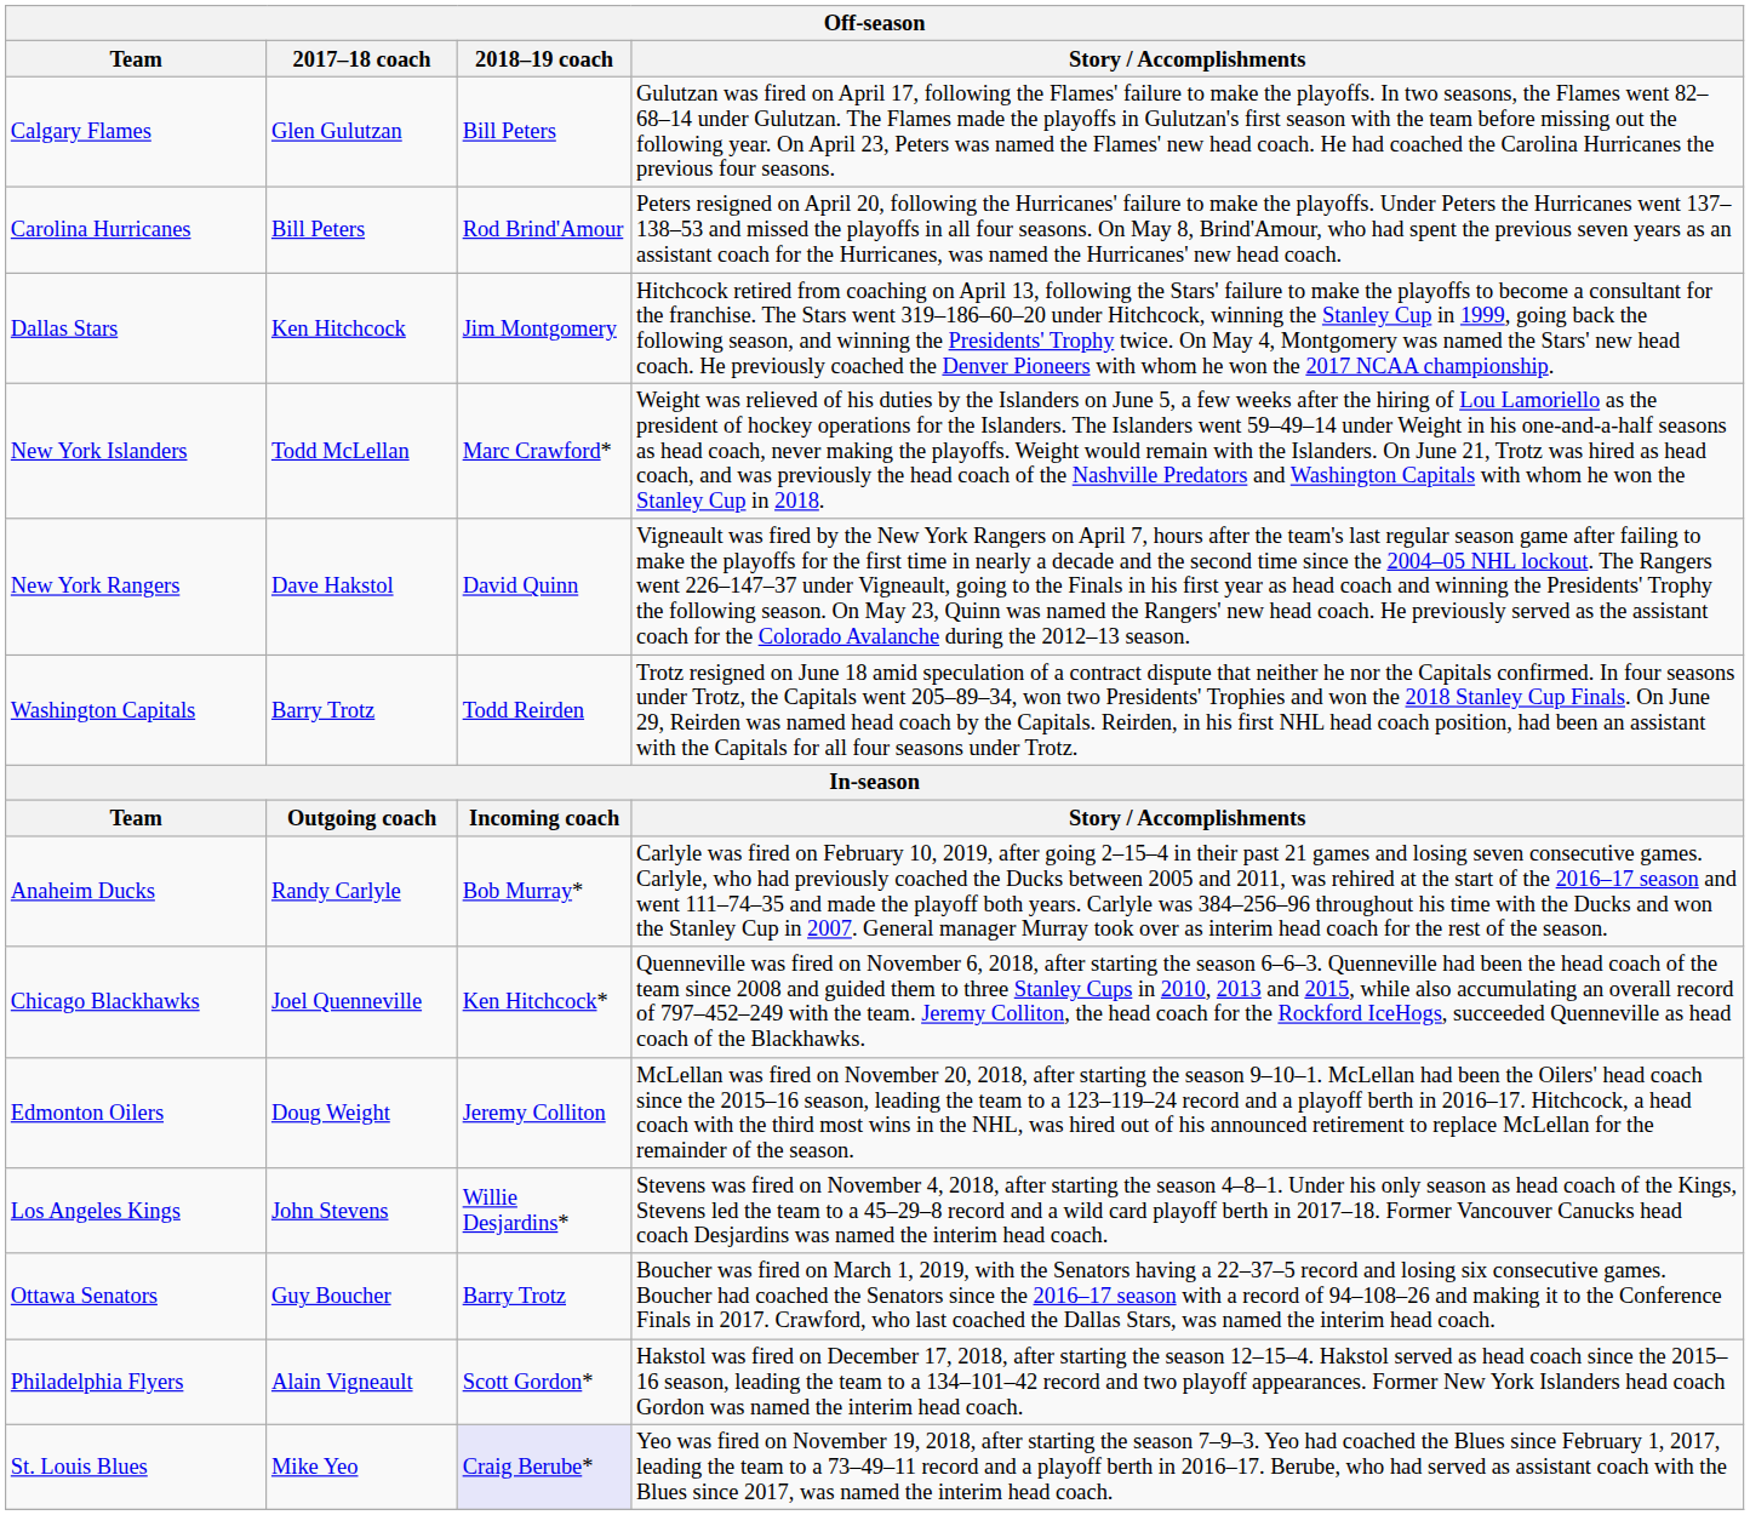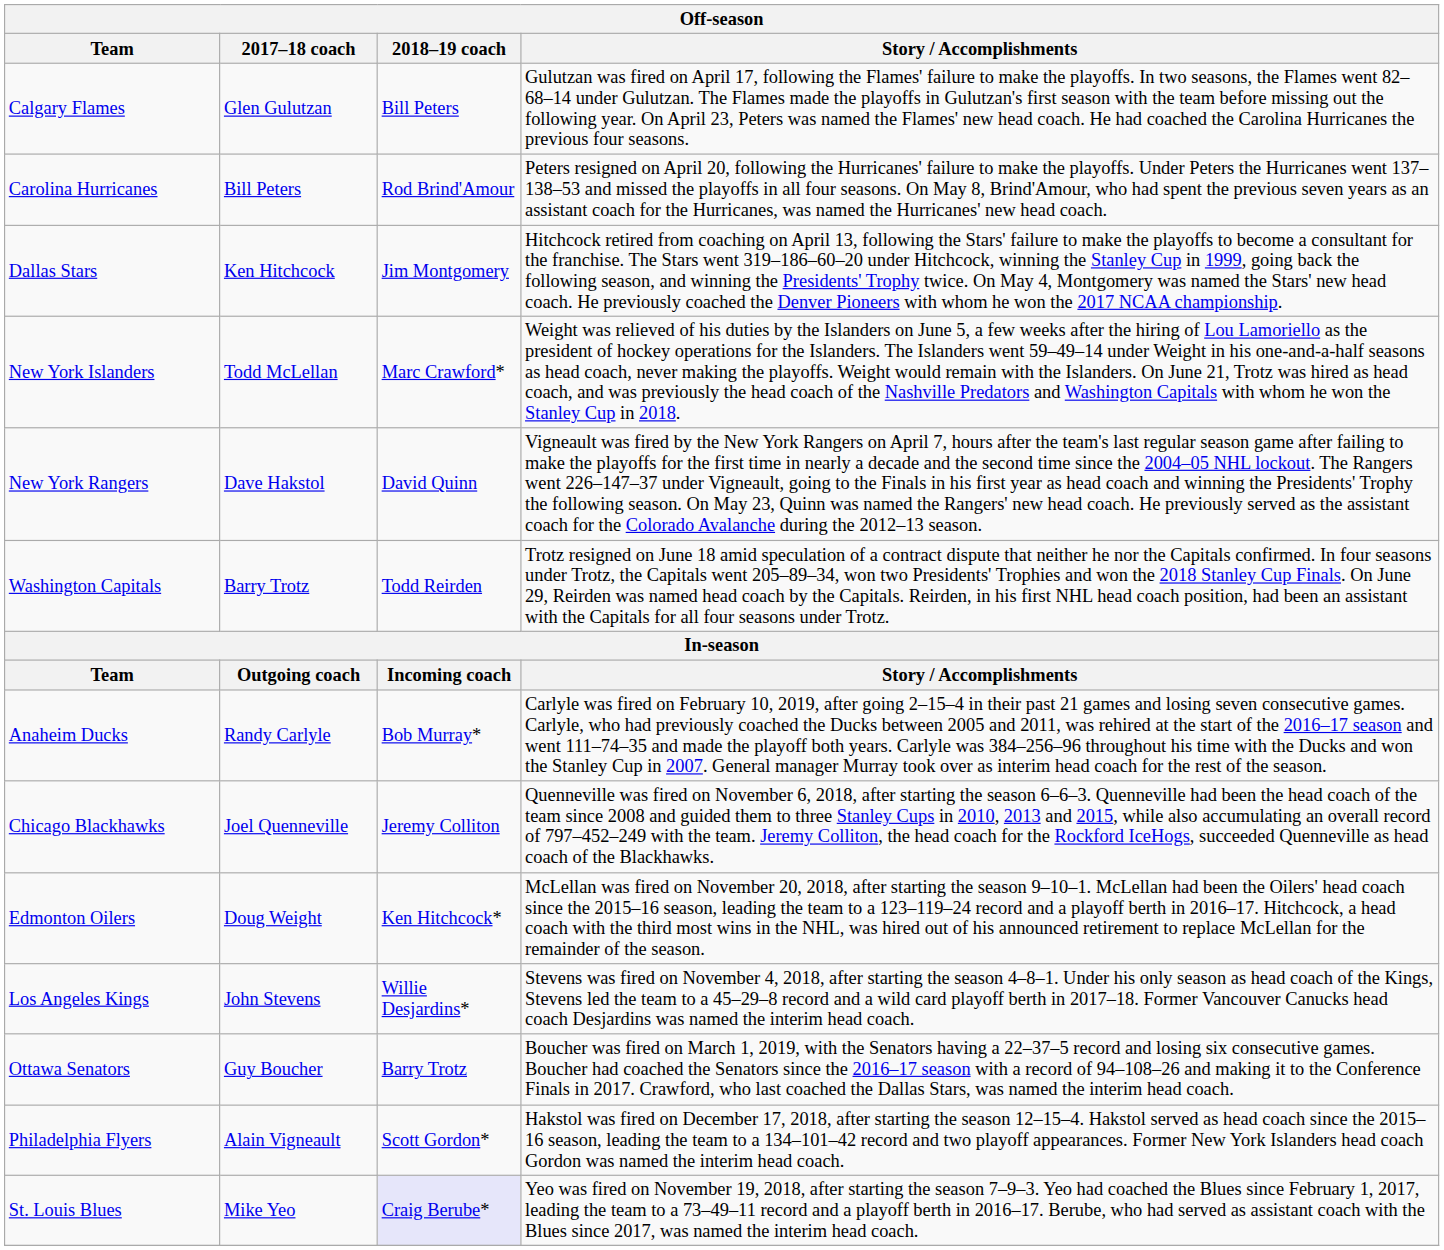Chicago Blackhawks | 2018–19 coach: Ken Hitchcock* -> Jeremy Colliton
Edmonton Oilers | 2018–19 coach: Jeremy Colliton -> Ken Hitchcock*
